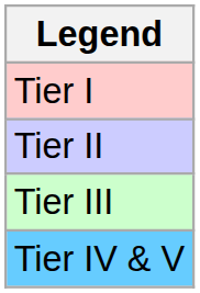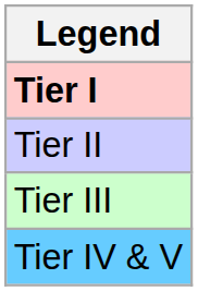row 2 | column 1: normal -> bold
